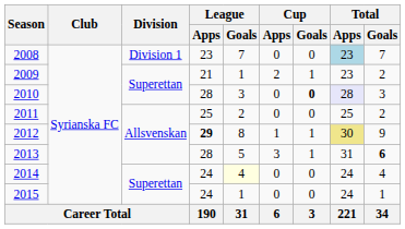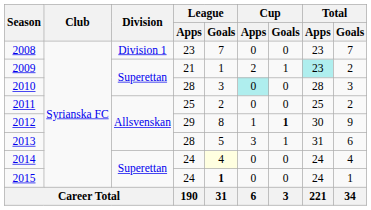2008 | Total / Apps: lightblue background -> no background
2009 | Total / Apps: no background -> paleturquoise background
2010 | Cup / Apps: no background -> paleturquoise background
2010 | Cup / Goals: bold -> normal
2010 | Total / Apps: lavender background -> no background
2012 | League / Apps: bold -> normal
2012 | Cup / Goals: normal -> bold
2012 | Total / Apps: khaki background -> no background
2013 | Total / Goals: bold -> normal
2015 | League / Goals: normal -> bold
